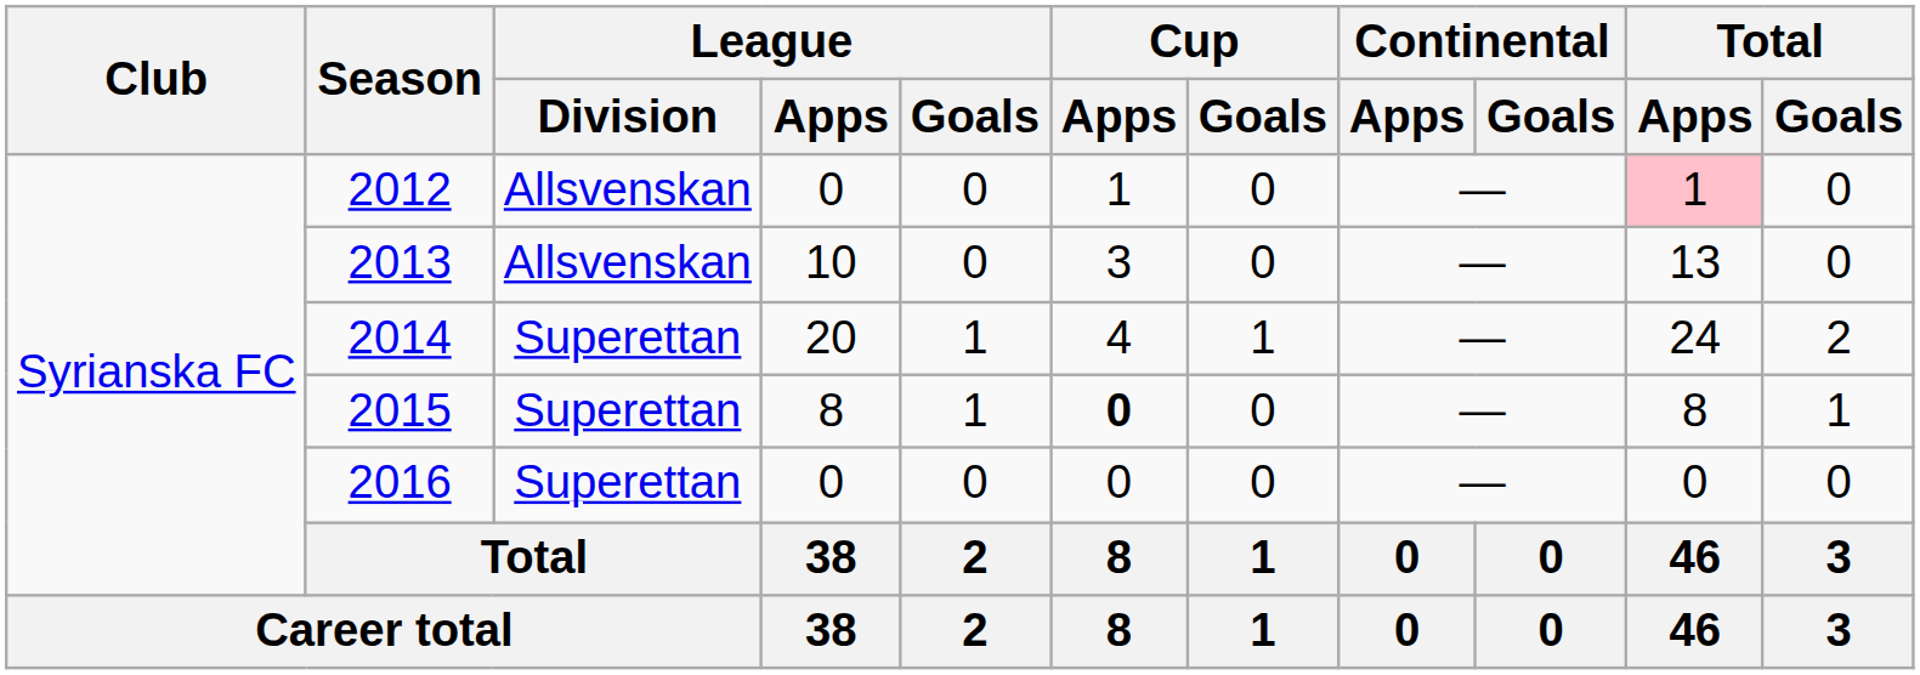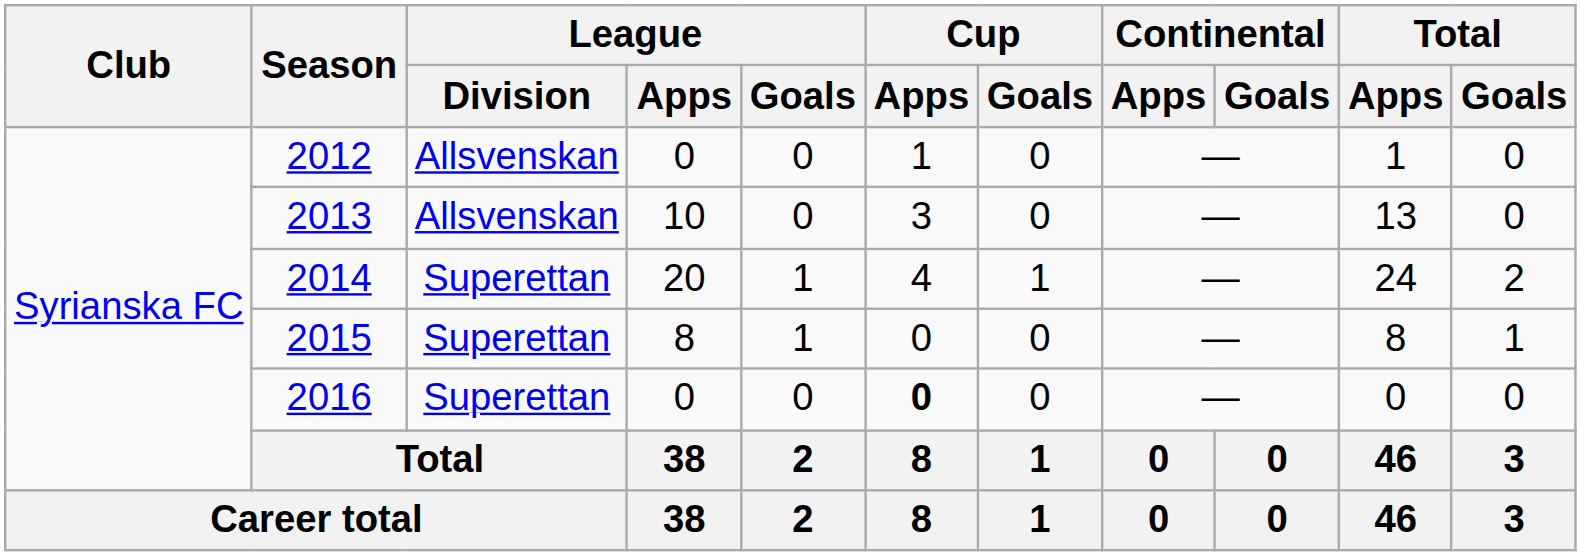2012 | Total / Apps: pink background -> no background
2015 | Cup / Apps: bold -> normal
2016 | Cup / Apps: normal -> bold
